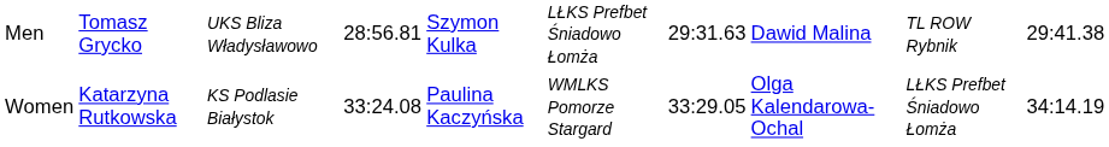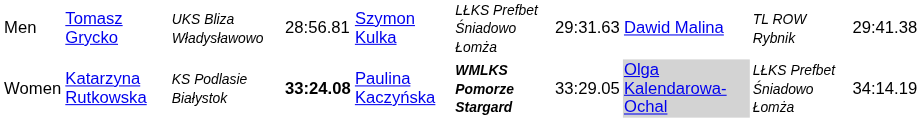Women | column 4: normal -> bold
Women | column 6: normal -> bold
Women | column 8: no background -> lightgrey background
